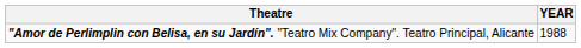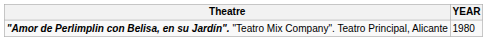row 2 | YEAR: 1988 -> 1980
